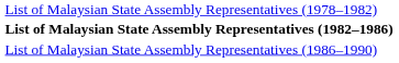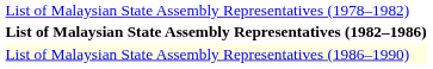row 3 | column 1: no background -> lightyellow background
